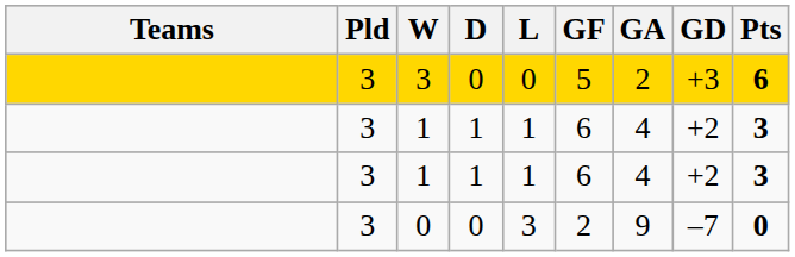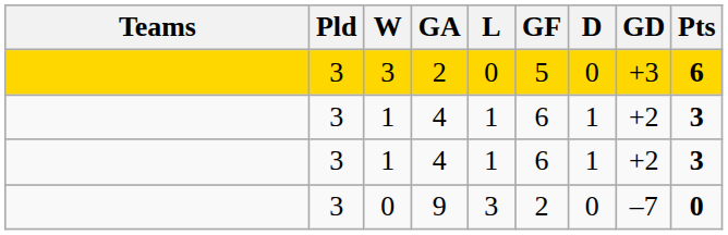columns swapped: D <-> GA
